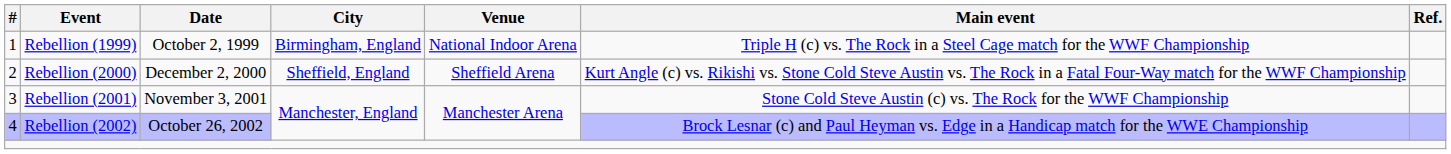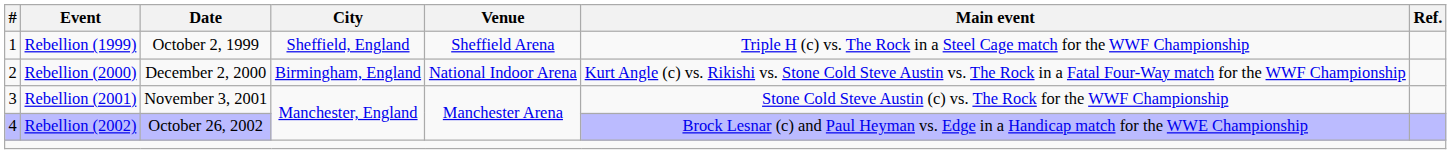Rebellion (1999) | City: Birmingham, England -> Sheffield, England
Rebellion (1999) | Venue: National Indoor Arena -> Sheffield Arena
Rebellion (2000) | City: Sheffield, England -> Birmingham, England
Rebellion (2000) | Venue: Sheffield Arena -> National Indoor Arena
